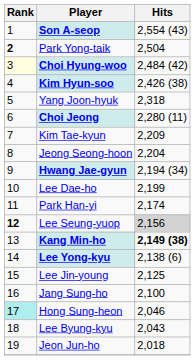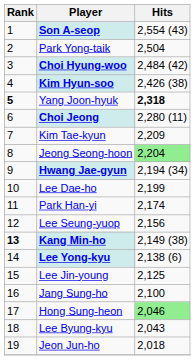Park Yong-taik | Rank: bold -> normal
Choi Hyung-woo | Rank: lightyellow background -> no background
Yang Joon-hyuk | Rank: normal -> bold
Yang Joon-hyuk | Hits: normal -> bold
Jeong Seong-hoon | Hits: no background -> lightgreen background
Lee Seung-yuop | Rank: bold -> normal
Lee Seung-yuop | Hits: lightgrey background -> no background
Kang Min-ho | Rank: normal -> bold
Kang Min-ho | Hits: bold -> normal
Hong Sung-heon | Rank: paleturquoise background -> no background
Hong Sung-heon | Hits: no background -> lightgreen background
